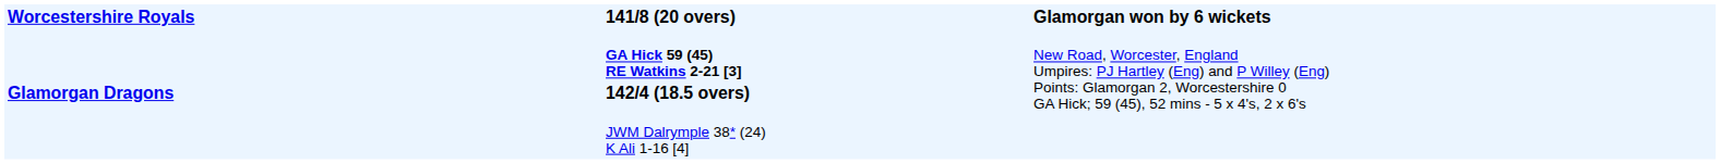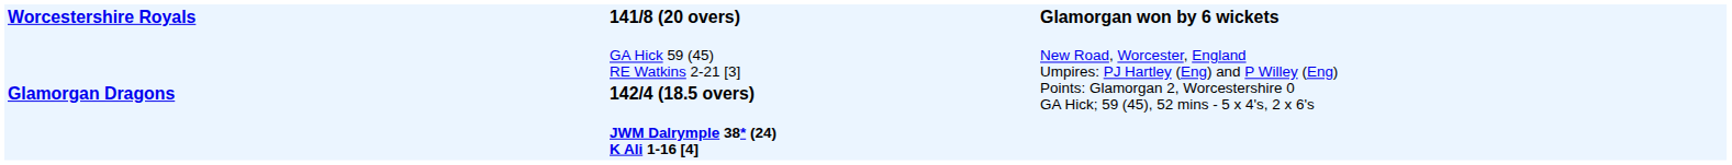GA Hick 59 (45) RE Watkins 2-21 [3] | 141/8 (20 overs): bold -> normal
JWM Dalrymple 38* (24) K Ali 1-16 [4] | 141/8 (20 overs): normal -> bold
